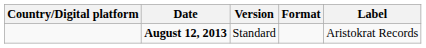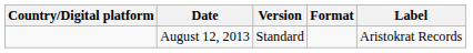August 12, 2013 | Date: bold -> normal
